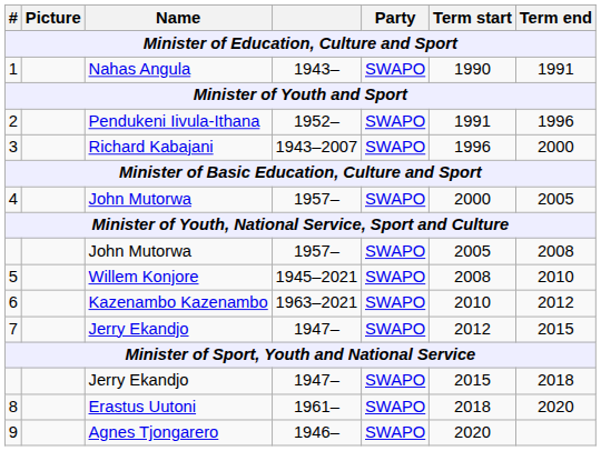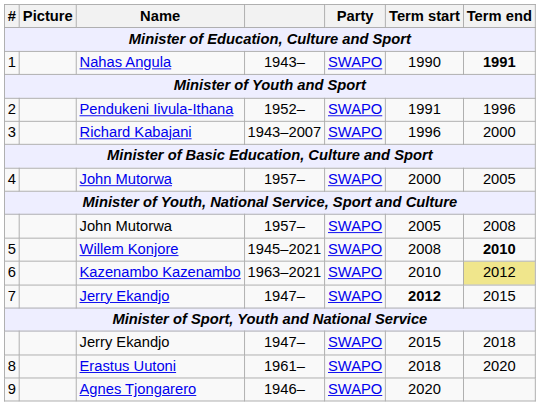1 | Term end: normal -> bold
5 | Term end: normal -> bold
6 | Term end: no background -> khaki background
7 | Term start: normal -> bold
